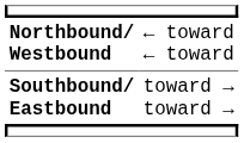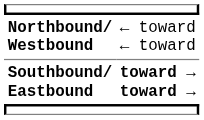row 2 | column 2: normal -> bold
